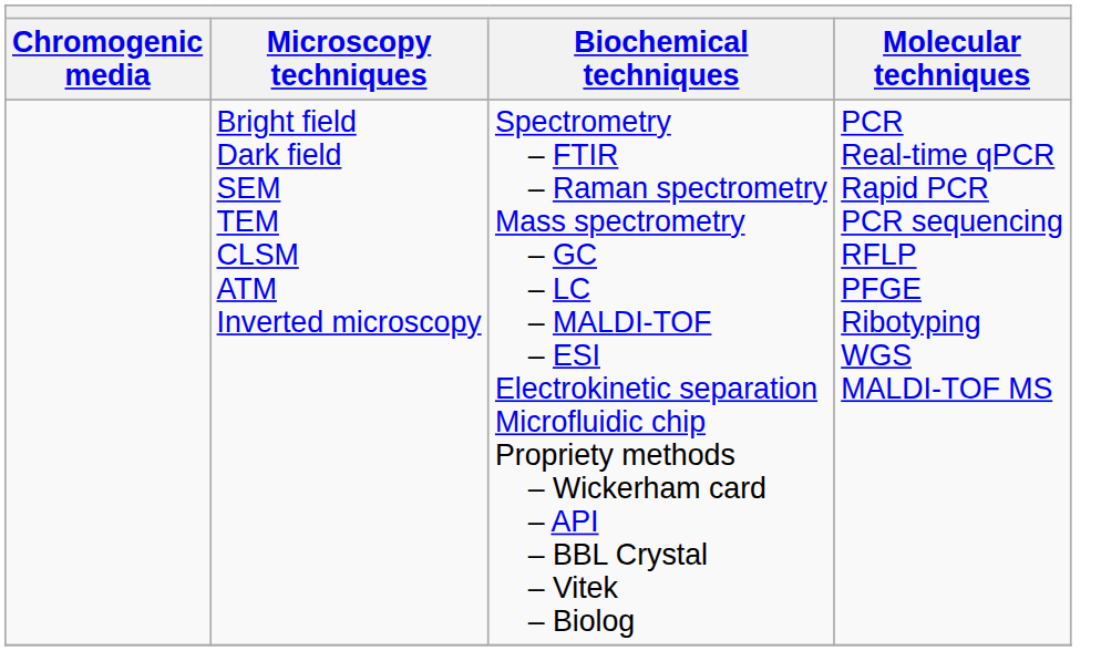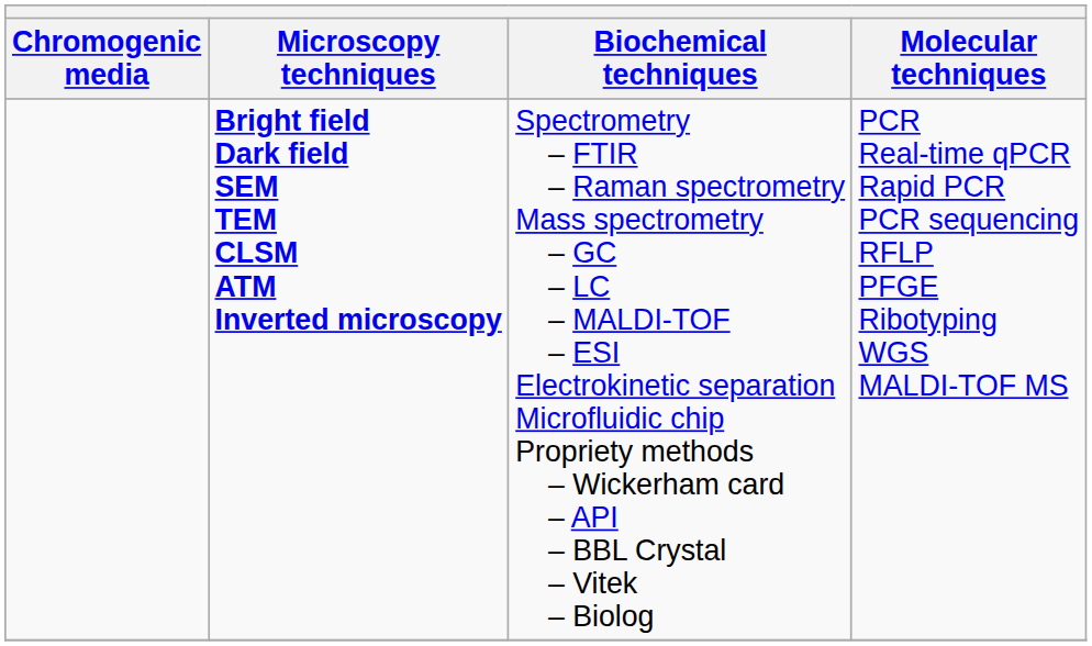Bright field Dark field SEM TEM CLSM ATM Inverted microscopy | Microscopy techniques: normal -> bold
